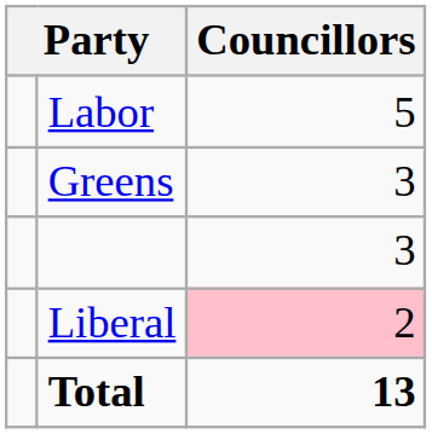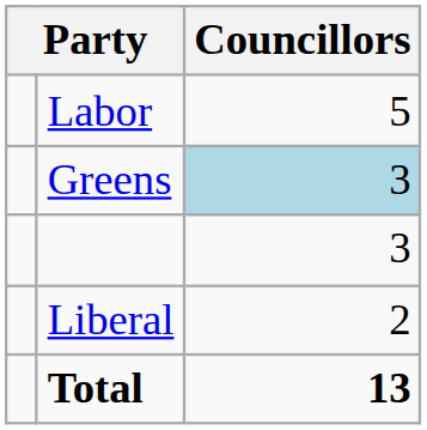Greens | Councillors: no background -> lightblue background
Liberal | Councillors: pink background -> no background
